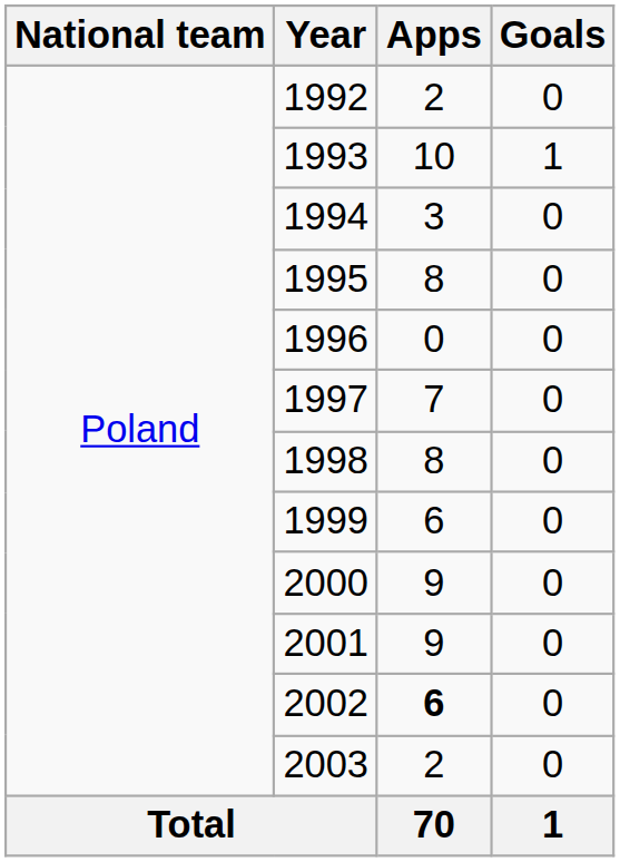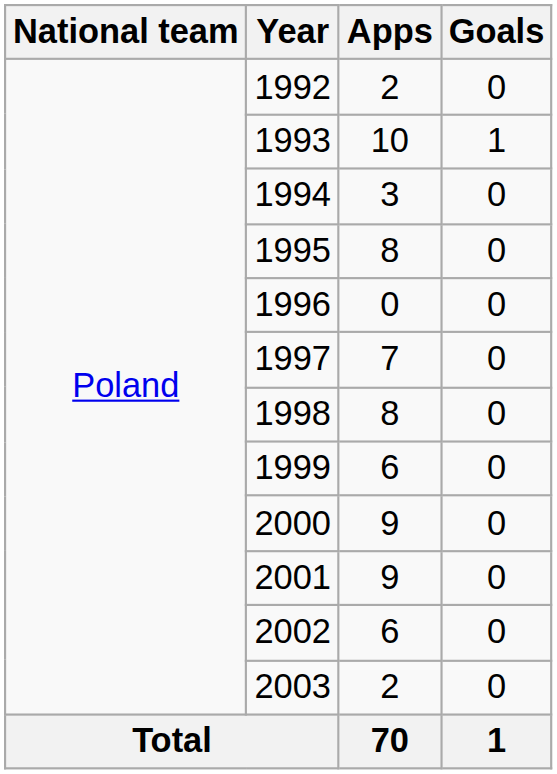2002 | Apps: bold -> normal
